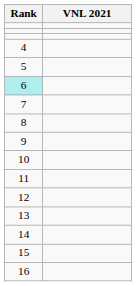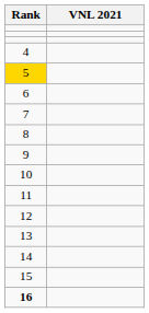row 6 | Rank: no background -> gold background
row 7 | Rank: paleturquoise background -> no background
row 17 | Rank: normal -> bold
